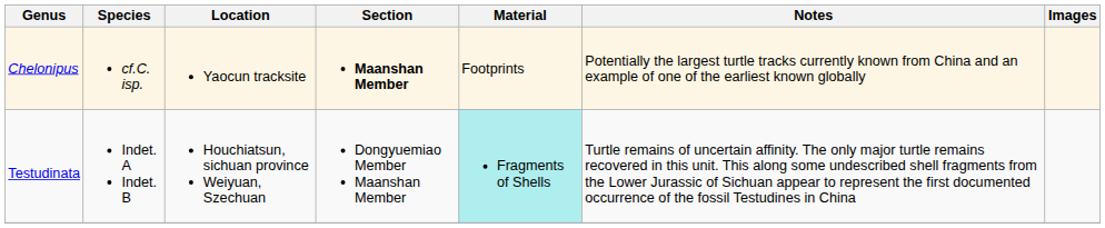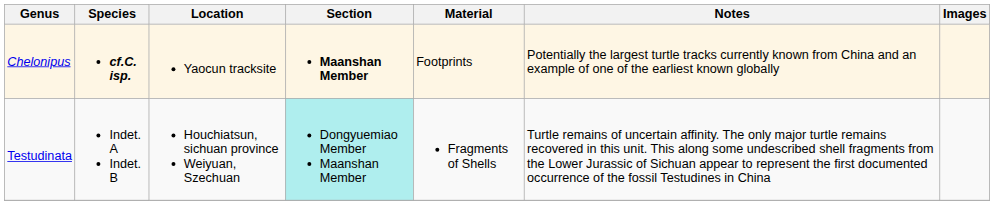Chelonipus | Species: normal -> bold
Testudinata | Section: no background -> paleturquoise background
Testudinata | Material: paleturquoise background -> no background
